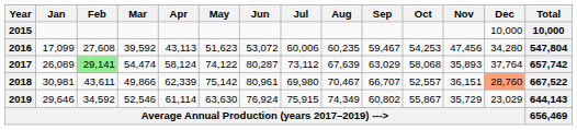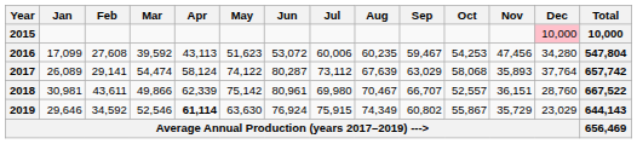2015 | Dec: no background -> pink background
2017 | Feb: lightgreen background -> no background
2018 | Dec: lightsalmon background -> no background
2019 | Apr: normal -> bold
